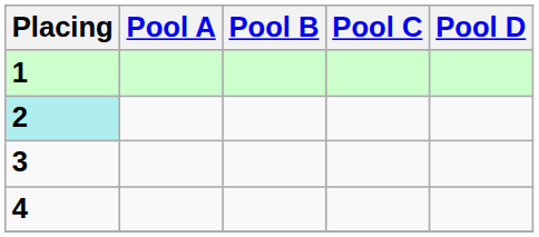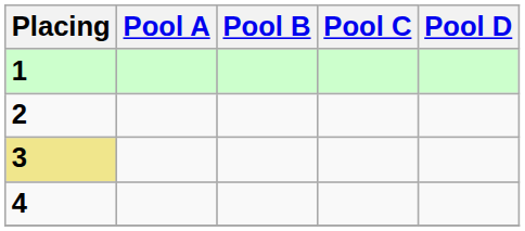2 | Placing: paleturquoise background -> no background
3 | Placing: no background -> khaki background
